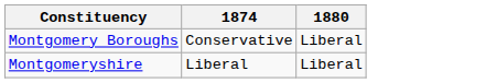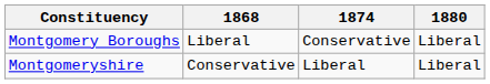+ column: 1868 | Liberal | Conservative
